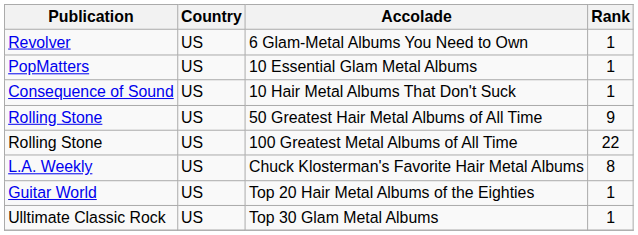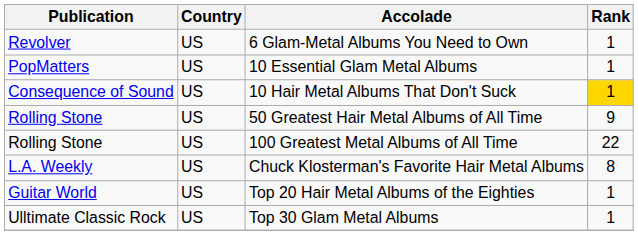10 Hair Metal Albums That Don't Suck | Rank: no background -> gold background
